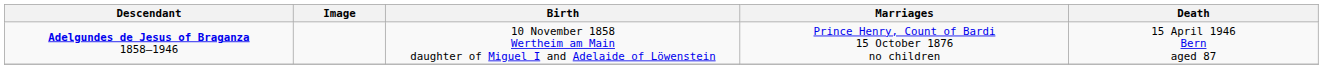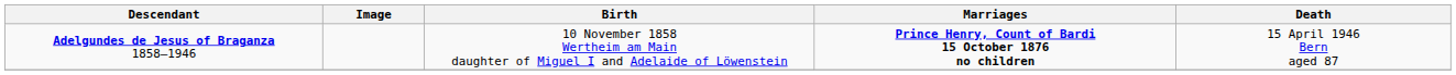Adelgundes de Jesus of Braganza 1858–1946 | Marriages: normal -> bold
